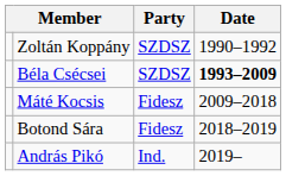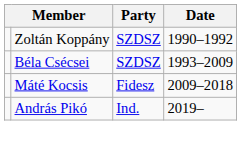Béla Csécsei | Date: bold -> normal
- row: Botond Sára | Fidesz | 2018–2019
